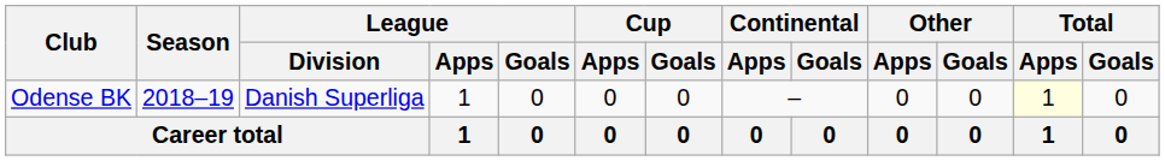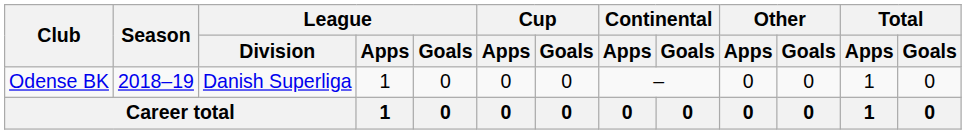Odense BK | Total / Apps: lightyellow background -> no background
